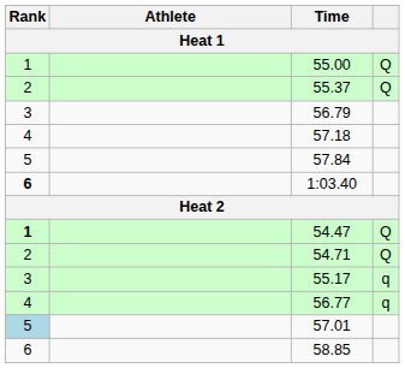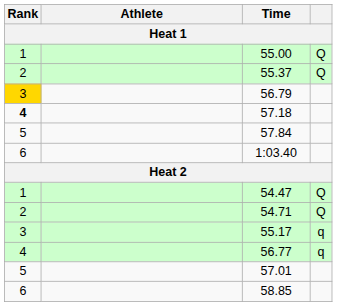56.79 | Rank: no background -> gold background
57.18 | Rank: normal -> bold
1:03.40 | Rank: bold -> normal
54.47 | Rank: bold -> normal
57.01 | Rank: lightblue background -> no background
